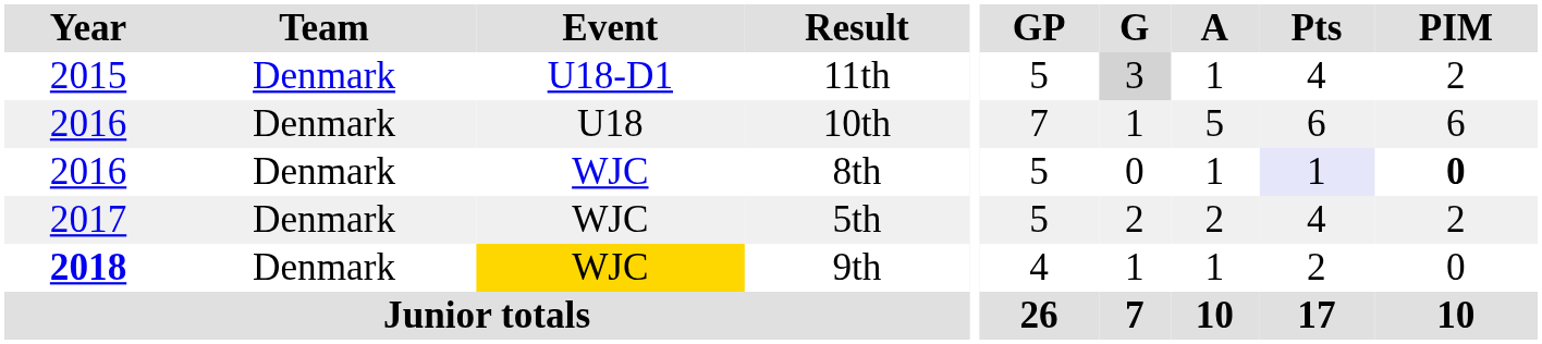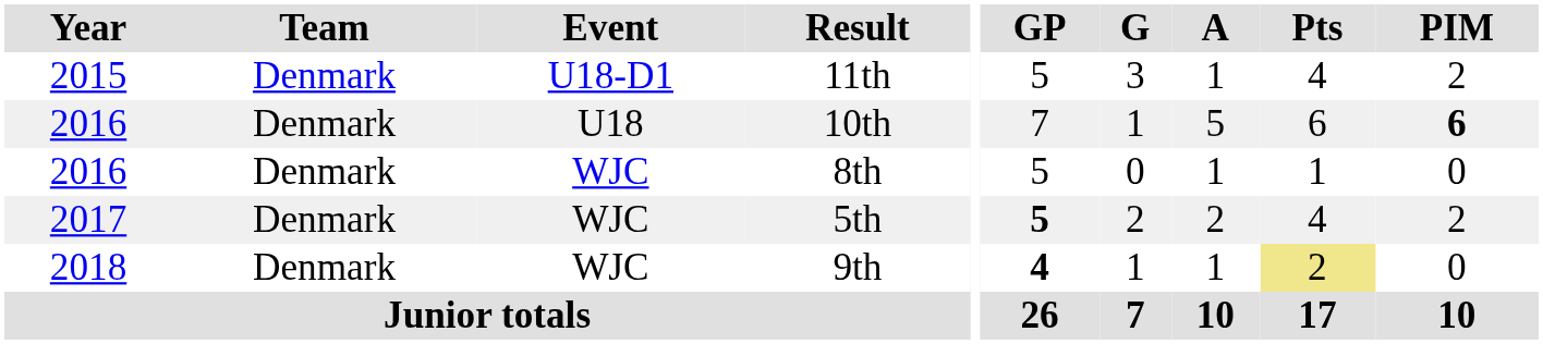11th | G: lightgrey background -> no background
10th | PIM: normal -> bold
8th | Pts: lavender background -> no background
8th | PIM: bold -> normal
5th | GP: normal -> bold
9th | Year: bold -> normal
9th | Event: gold background -> no background
9th | GP: normal -> bold
9th | Pts: no background -> khaki background
